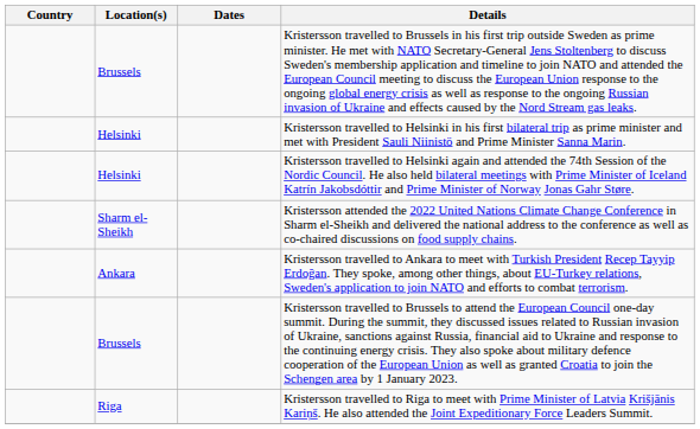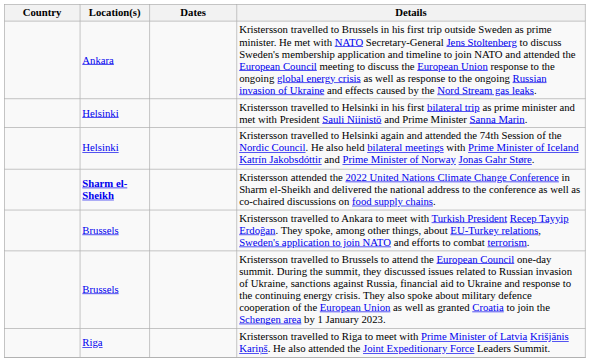row 2 | Location(s): Brussels -> Ankara
row 5 | Location(s): normal -> bold
row 6 | Location(s): Ankara -> Brussels
